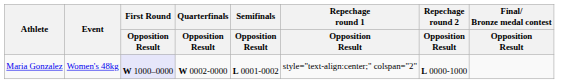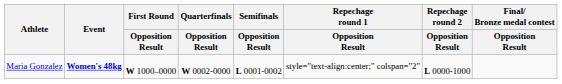Maria Gonzalez | Event: normal -> bold
Maria Gonzalez | First Round / Opposition Result: lavender background -> no background
